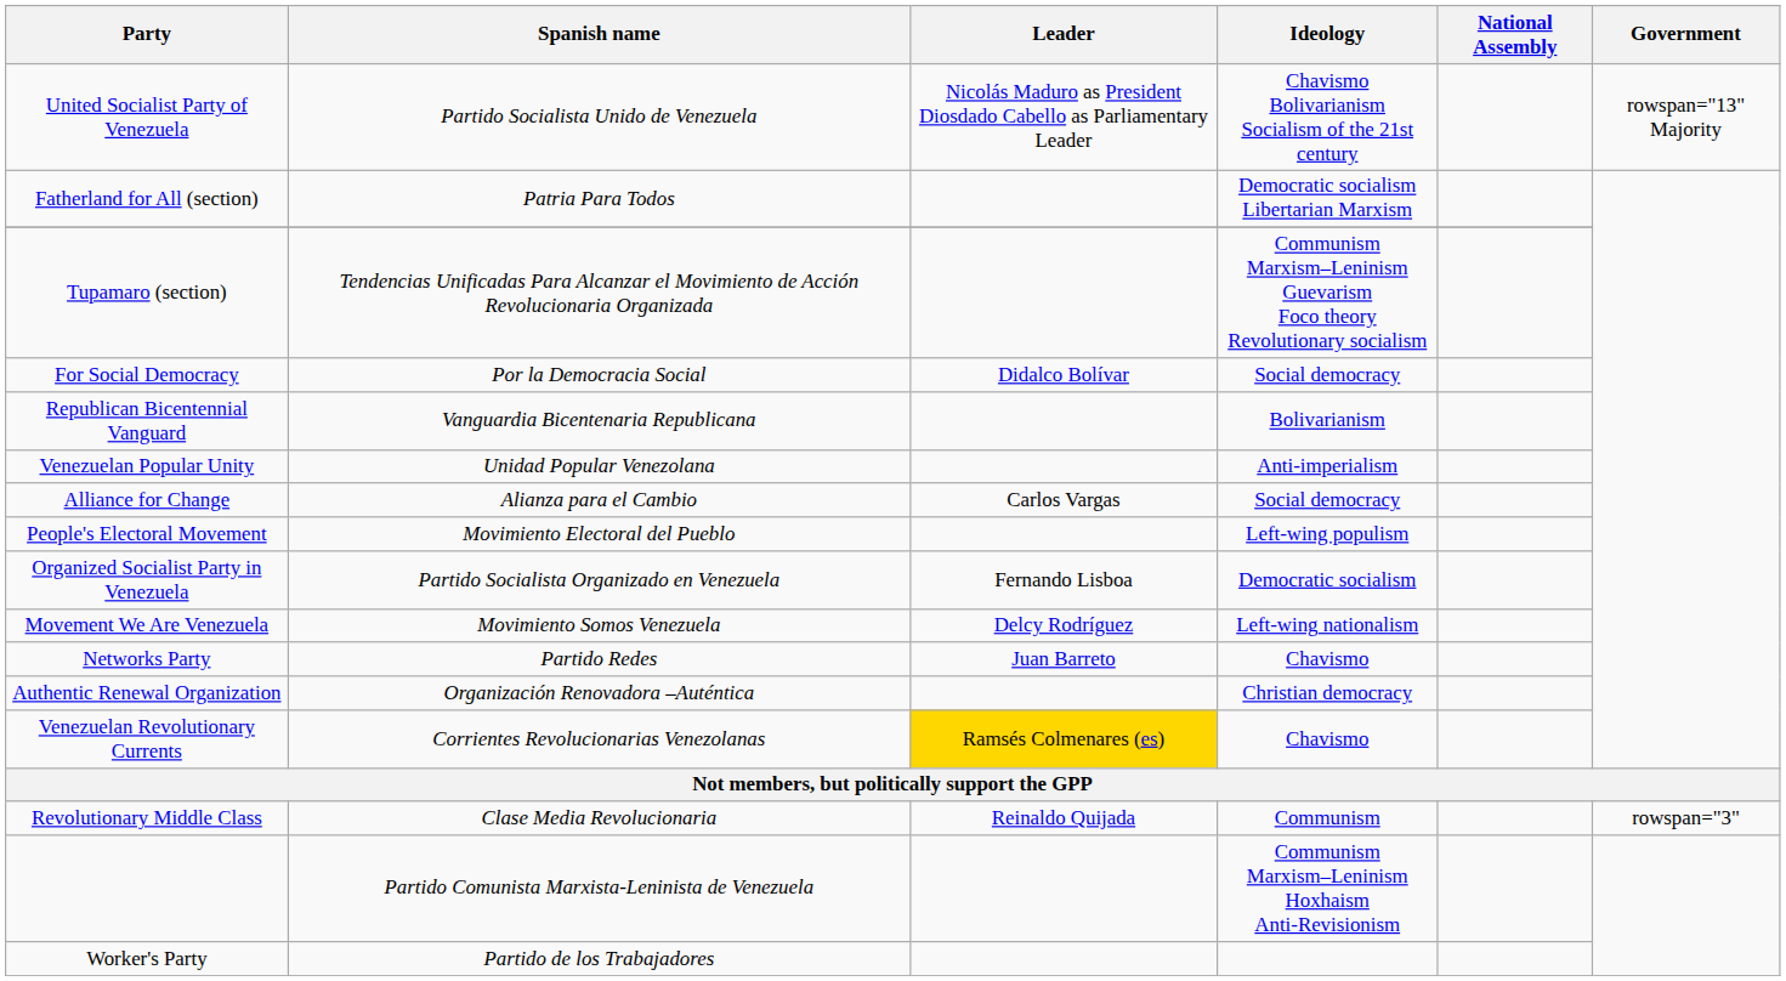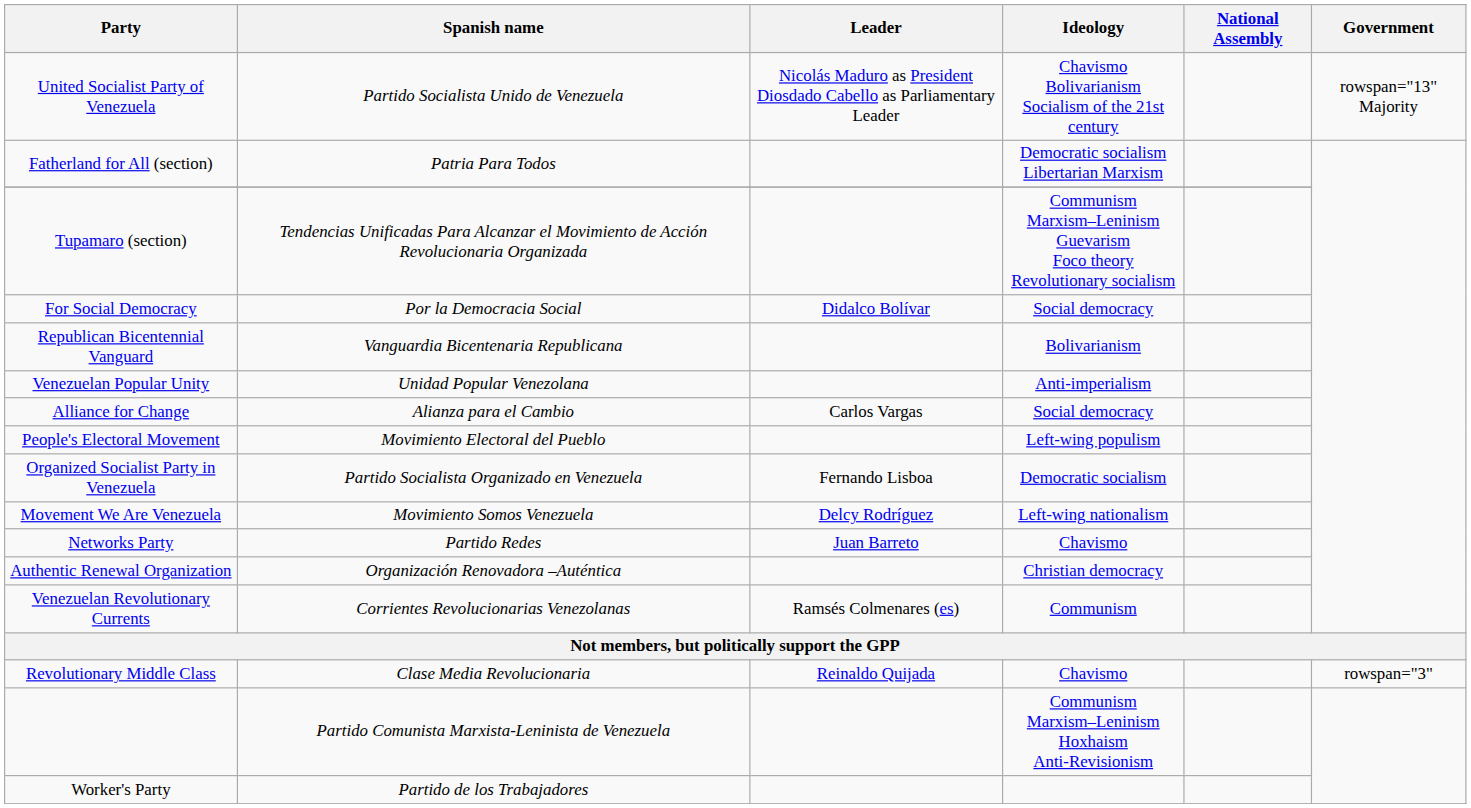Venezuelan Revolutionary Currents | Leader: gold background -> no background
Venezuelan Revolutionary Currents | Ideology: Chavismo -> Communism
Revolutionary Middle Class | Ideology: Communism -> Chavismo
